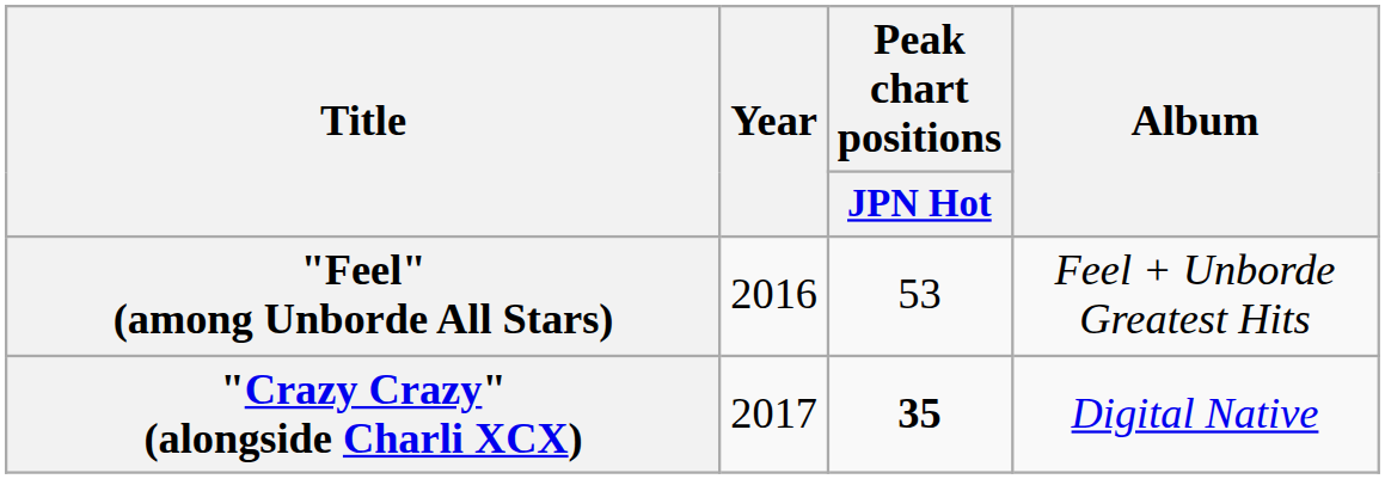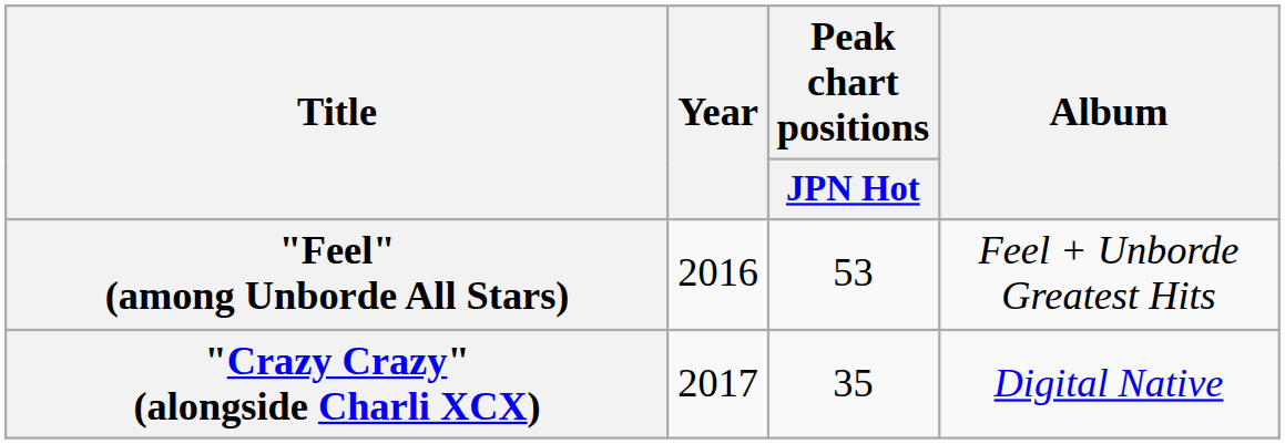"Crazy Crazy" (alongside Charli XCX) | Peak chart positions / JPN Hot: bold -> normal
